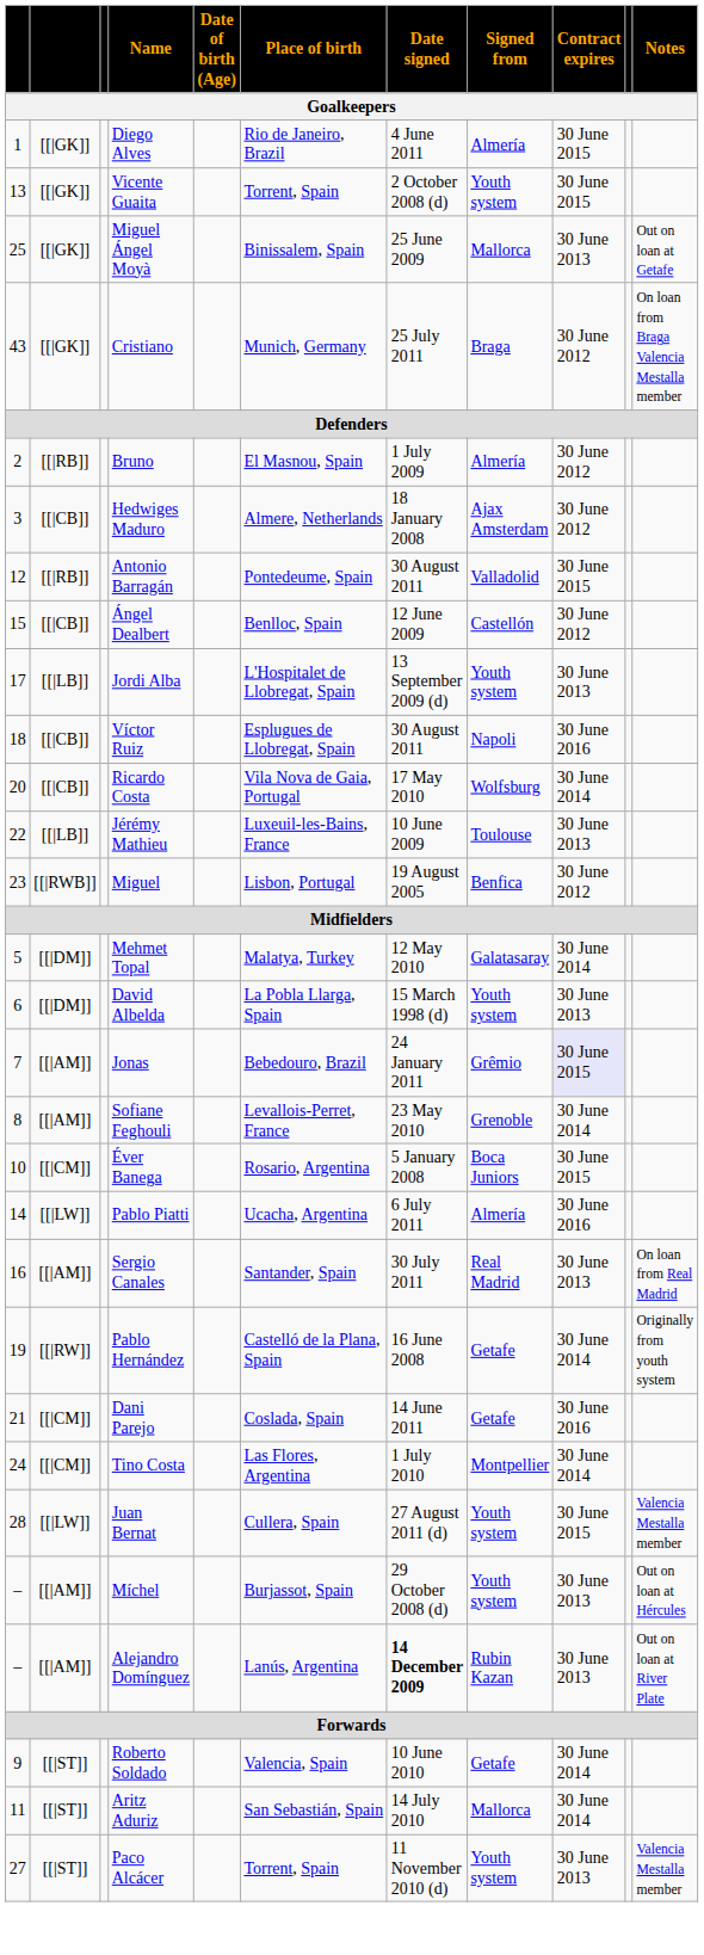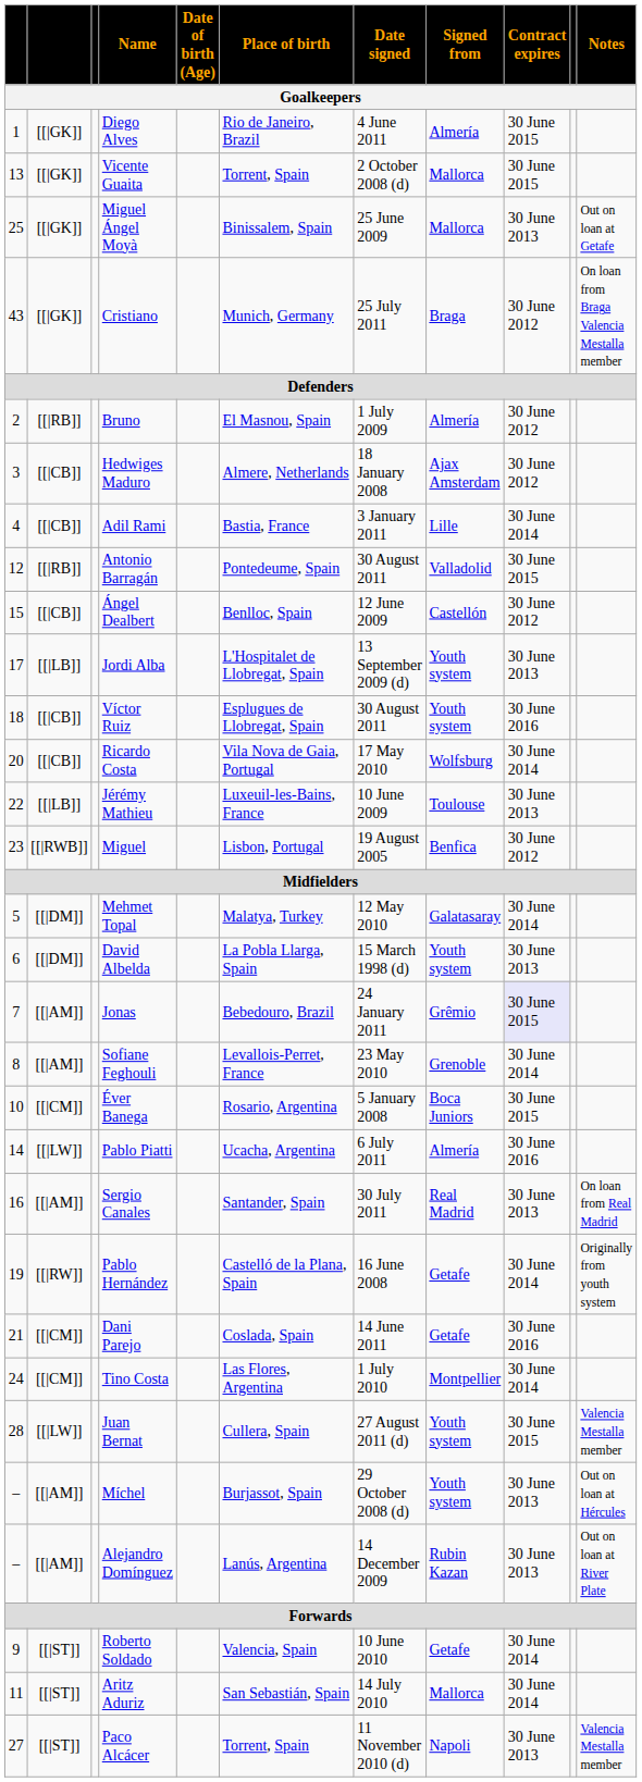Vicente Guaita | Signed from: Youth system -> Mallorca
+ row: 4 | [[|CB]] | Adil Rami | Bastia, France | 3 January 2011 | Lille | 30 June 2014
Víctor Ruiz | Signed from: Napoli -> Youth system
Alejandro Domínguez | Date signed: bold -> normal
Paco Alcácer | Signed from: Youth system -> Napoli
